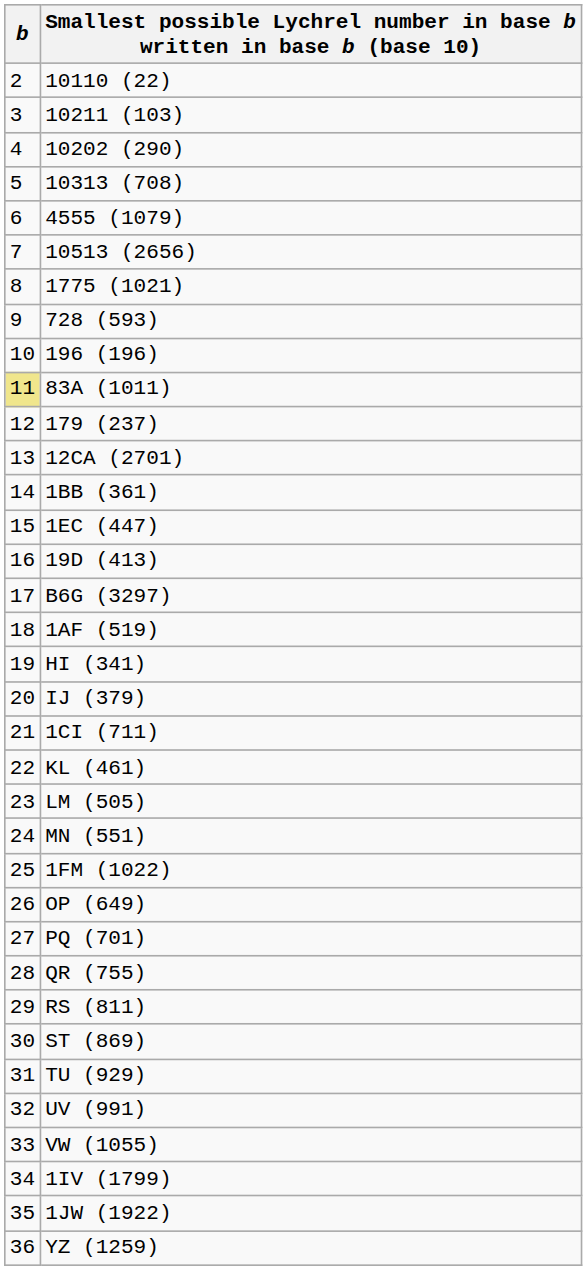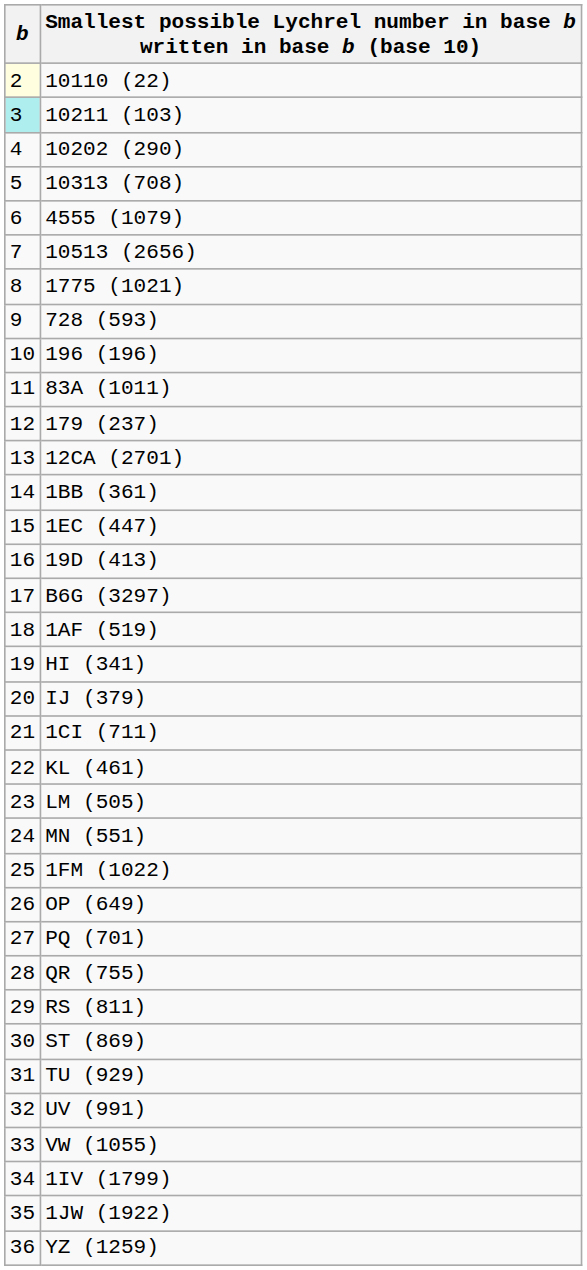10110 (22) | b: no background -> lightyellow background
10211 (103) | b: no background -> paleturquoise background
83A (1011) | b: khaki background -> no background
